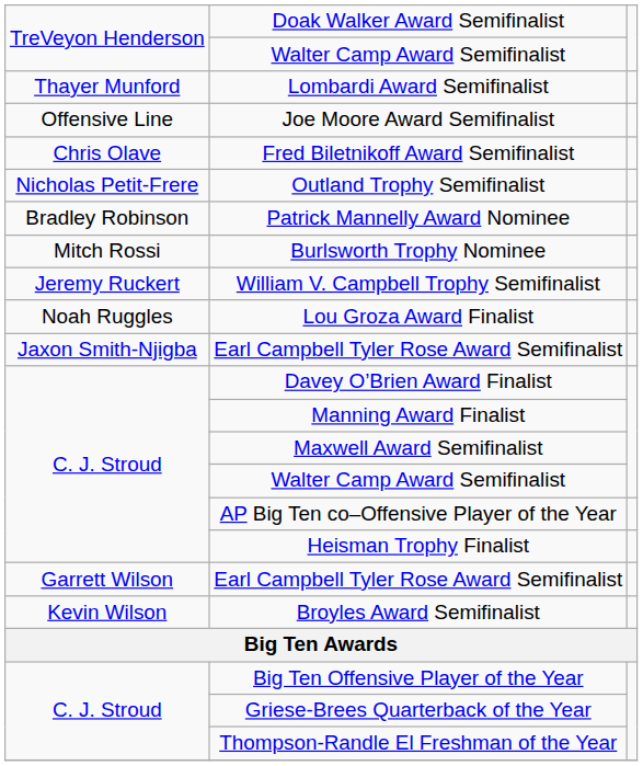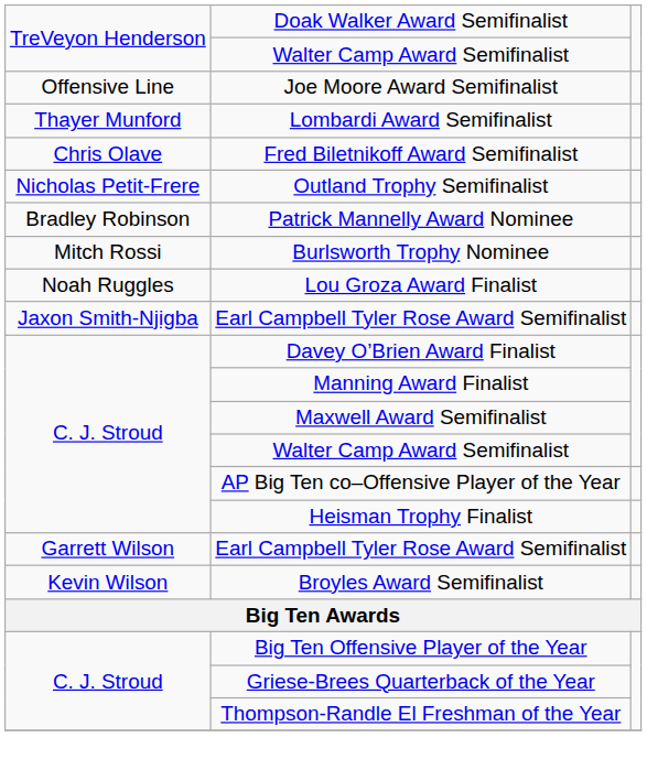rows swapped: Lombardi Award Semifinalist <-> Joe Moore Award Semifinalist
- row: Jeremy Ruckert | William V. Campbell Trophy Semifinalist
